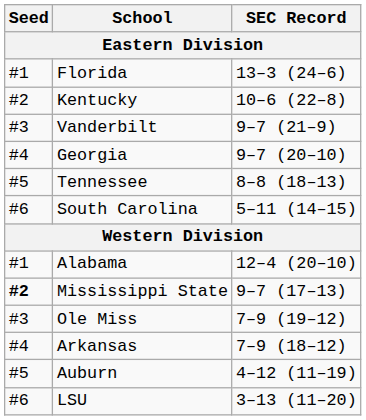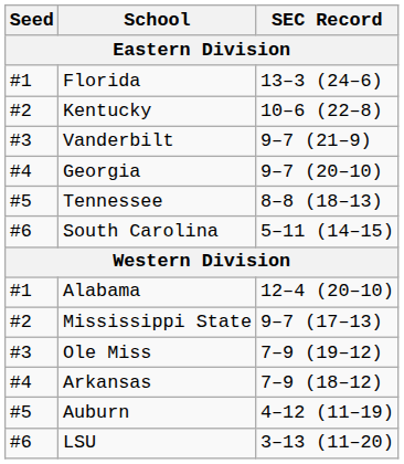Mississippi State | Seed: bold -> normal
